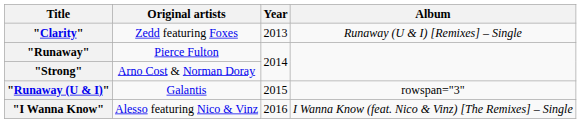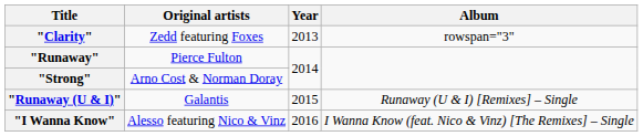"Clarity" | Album: Runaway (U & I) [Remixes] – Single -> rowspan="3"
"Runaway (U & I)" | Album: rowspan="3" -> Runaway (U & I) [Remixes] – Single
